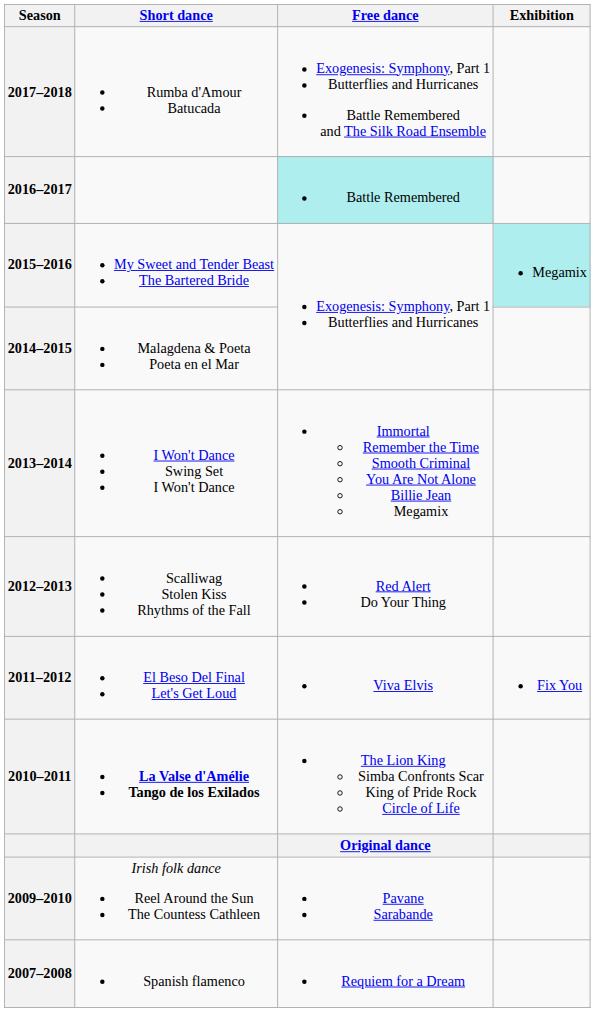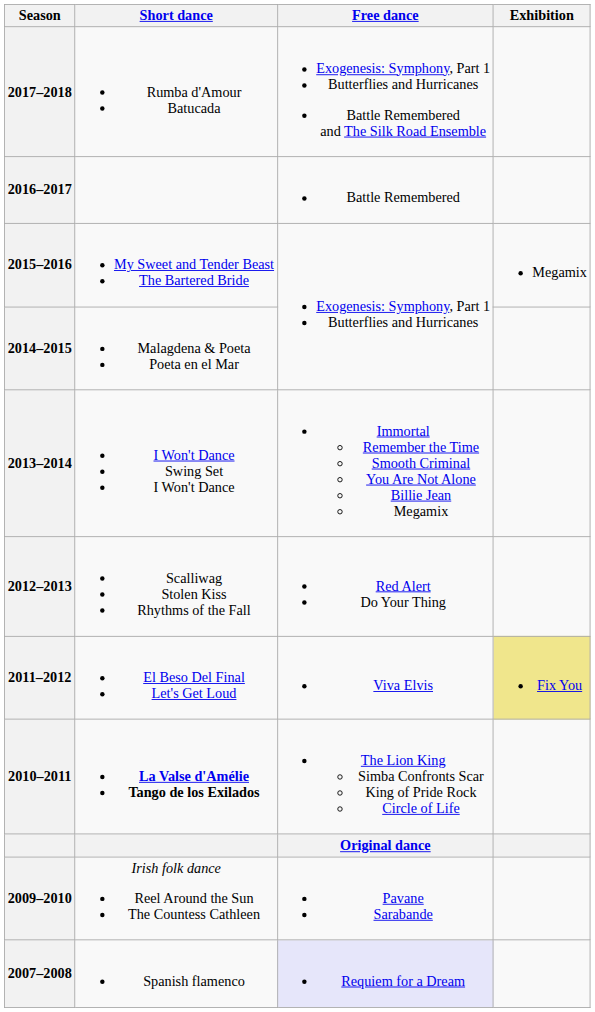2016–2017 | Free dance: paleturquoise background -> no background
2015–2016 | Exhibition: paleturquoise background -> no background
2011–2012 | Exhibition: no background -> khaki background
2007–2008 | Free dance: no background -> lavender background
